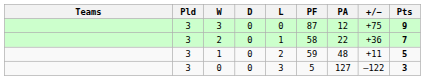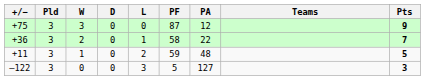columns swapped: Teams <-> +/−
